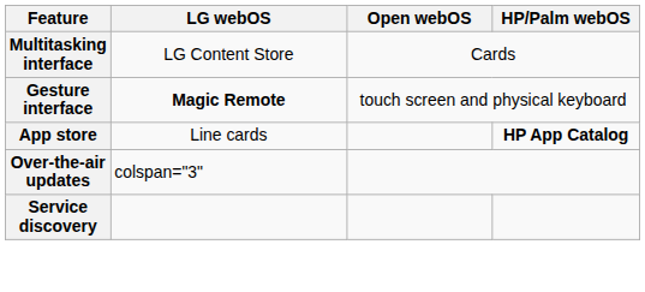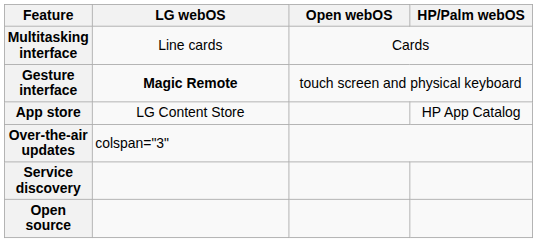Multitasking interface | LG webOS: LG Content Store -> Line cards
App store | LG webOS: Line cards -> LG Content Store
App store | HP/Palm webOS: bold -> normal
+ row: Open source
